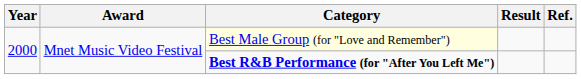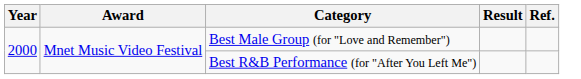Best Male Group (for "Love and Remember") | Category: lightyellow background -> no background
Best R&B Performance (for "After You Left Me") | Category: bold -> normal
